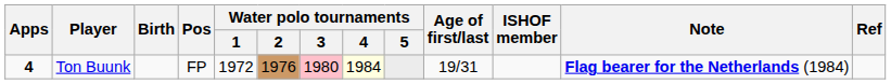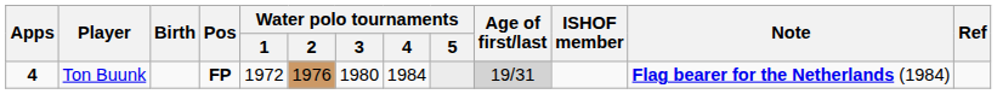Ton Buunk | Pos: normal -> bold
Ton Buunk | Water polo tournaments / 3: pink background -> no background
Ton Buunk | Water polo tournaments / 4: lightyellow background -> no background
Ton Buunk | Age of first/last: no background -> lightgrey background
